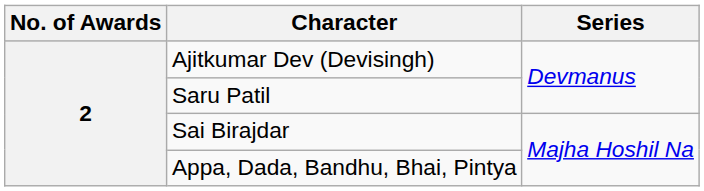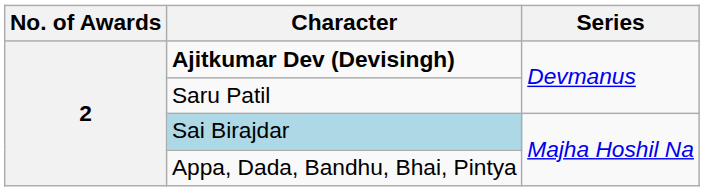Ajitkumar Dev (Devisingh) | Character: normal -> bold
Sai Birajdar | Character: no background -> lightblue background
